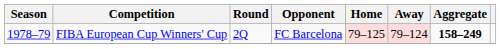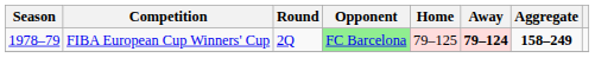FIBA European Cup Winners' Cup | Opponent: no background -> lightgreen background
FIBA European Cup Winners' Cup | Away: normal -> bold
